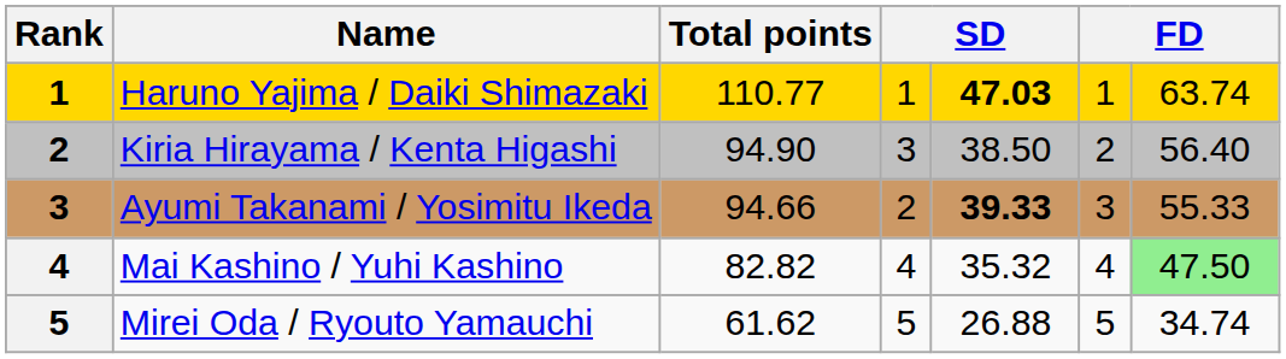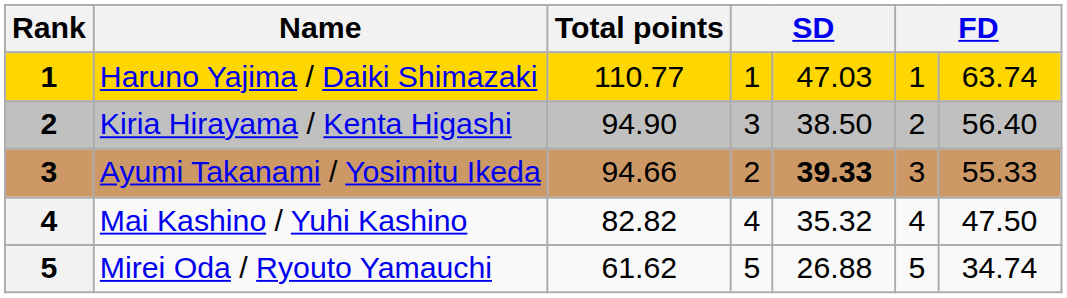Haruno Yajima / Daiki Shimazaki | column 5: bold -> normal
Mai Kashino / Yuhi Kashino | column 7: lightgreen background -> no background
